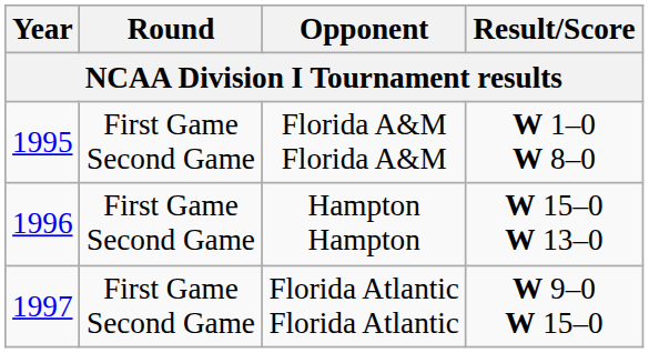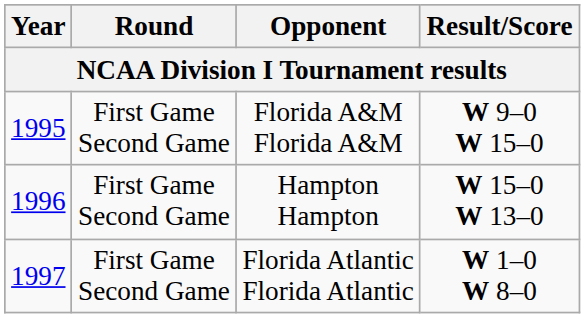Florida A&M Florida A&M | Result/Score: W 1–0 W 8–0 -> W 9–0 W 15–0
Florida Atlantic Florida Atlantic | Result/Score: W 9–0 W 15–0 -> W 1–0 W 8–0
